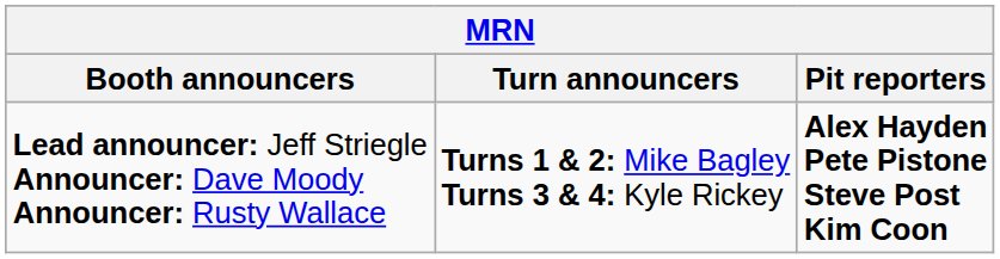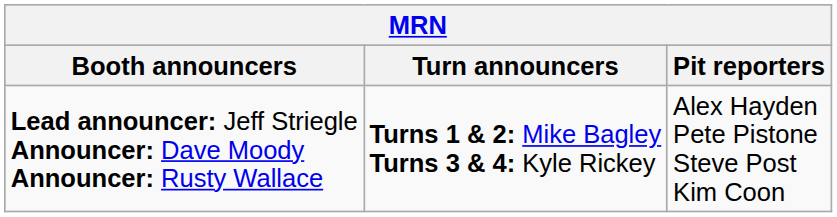row 3 | Pit reporters: bold -> normal
